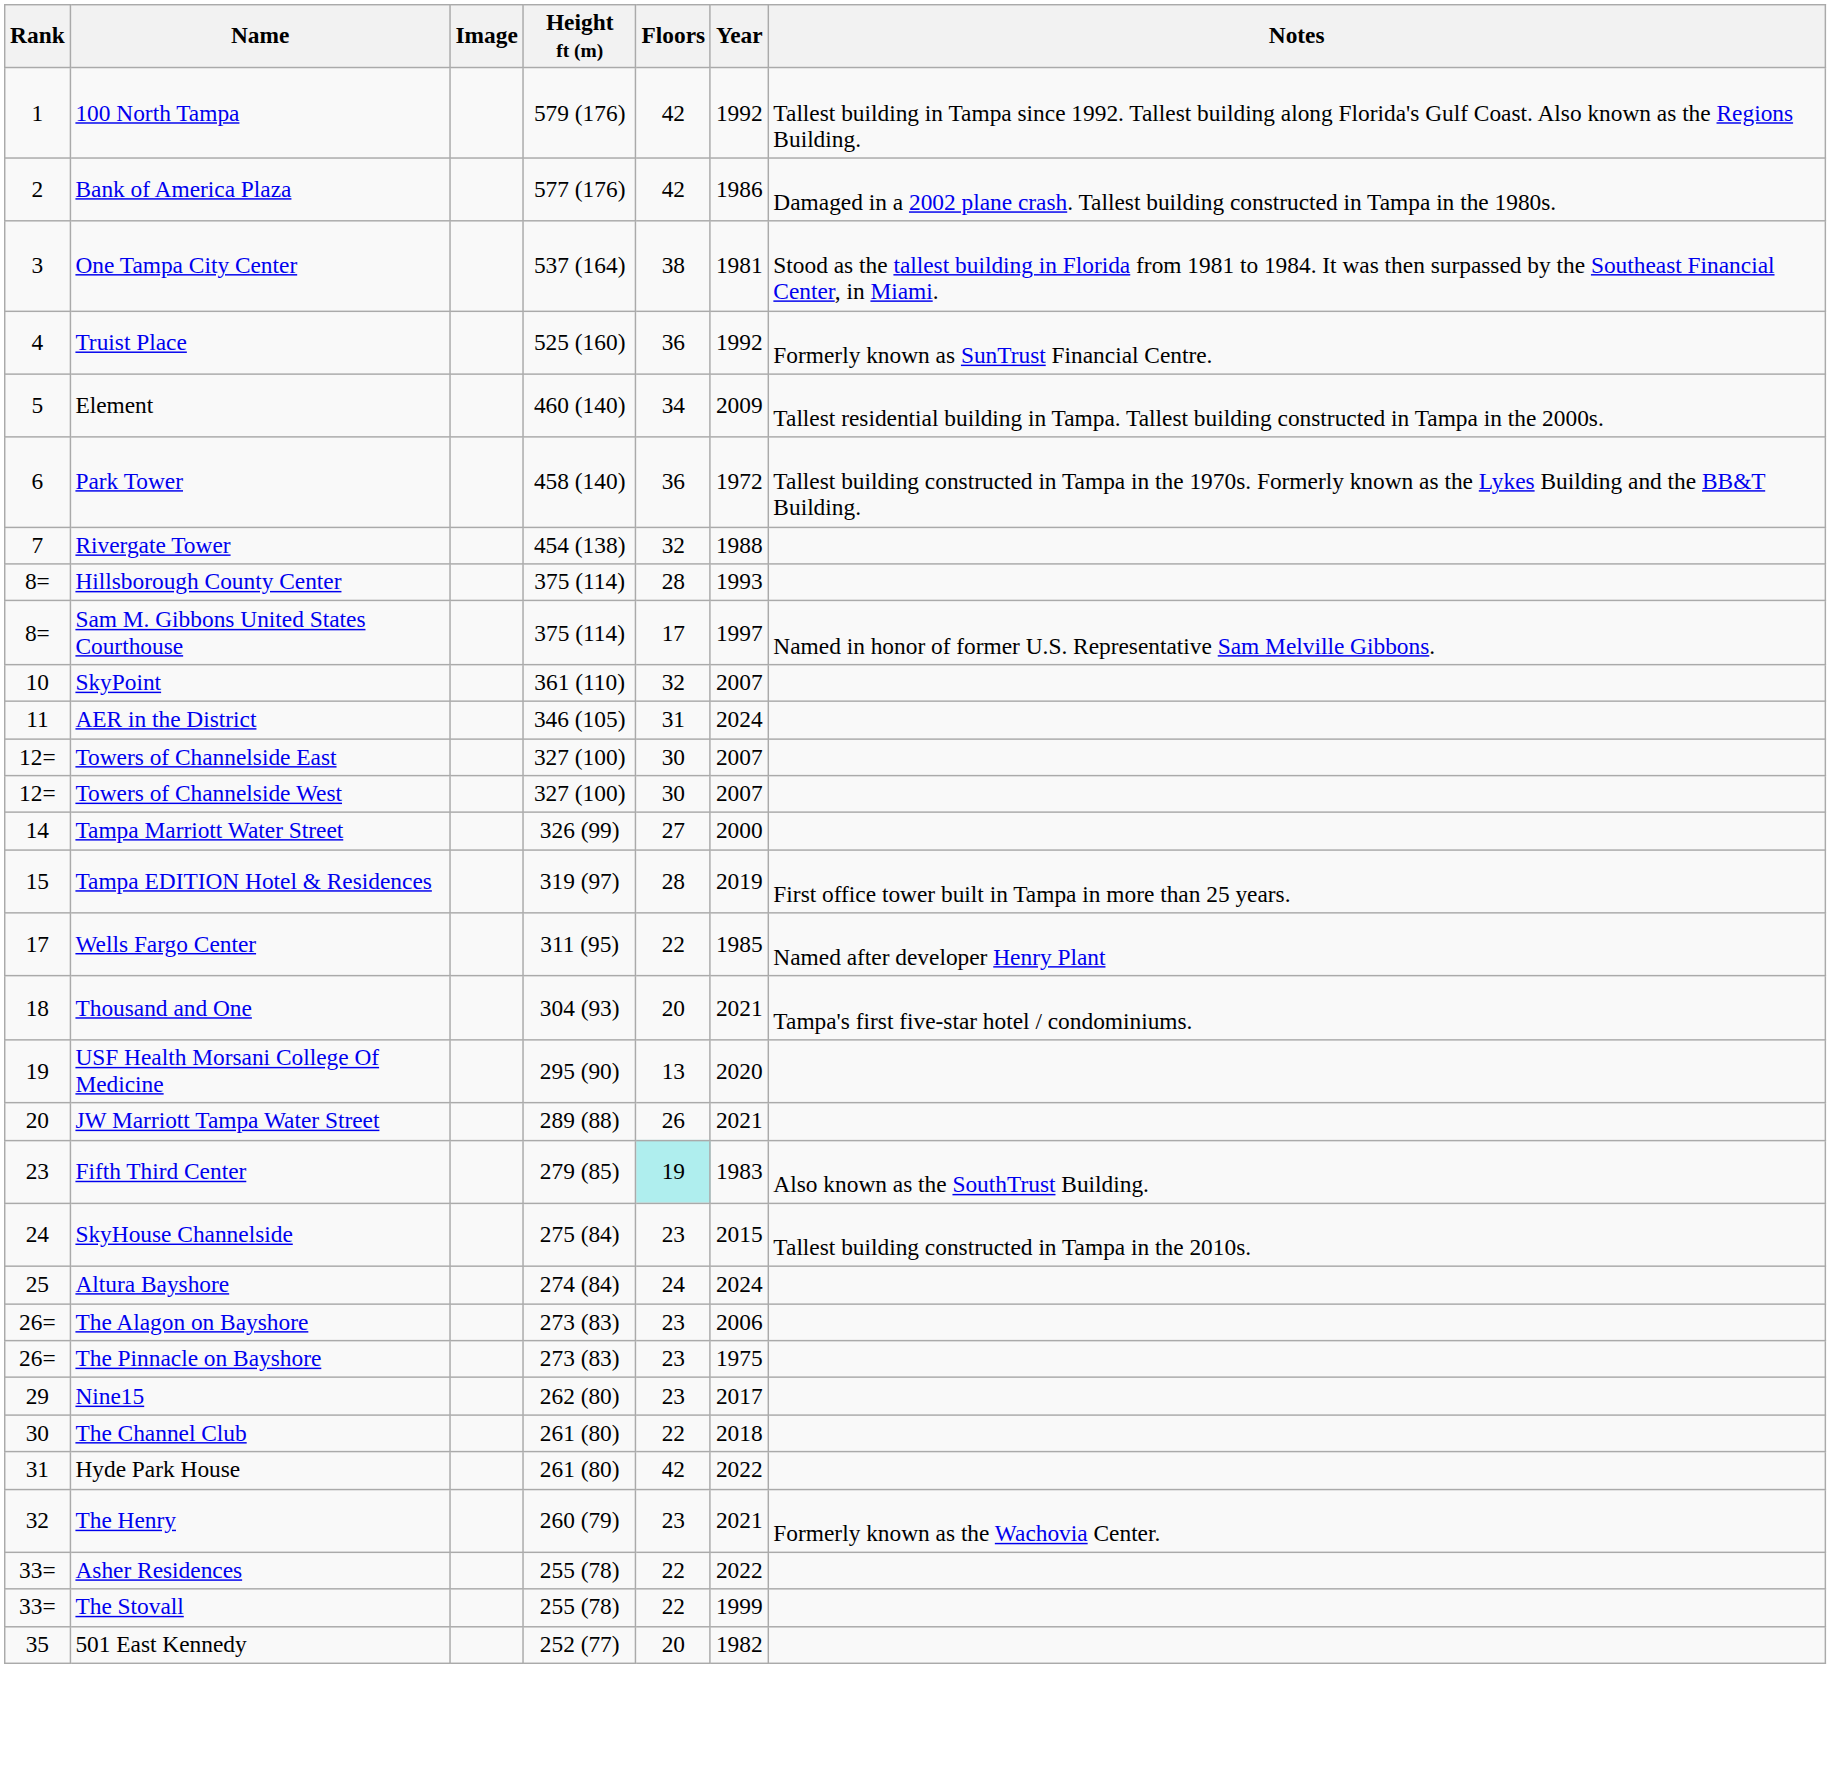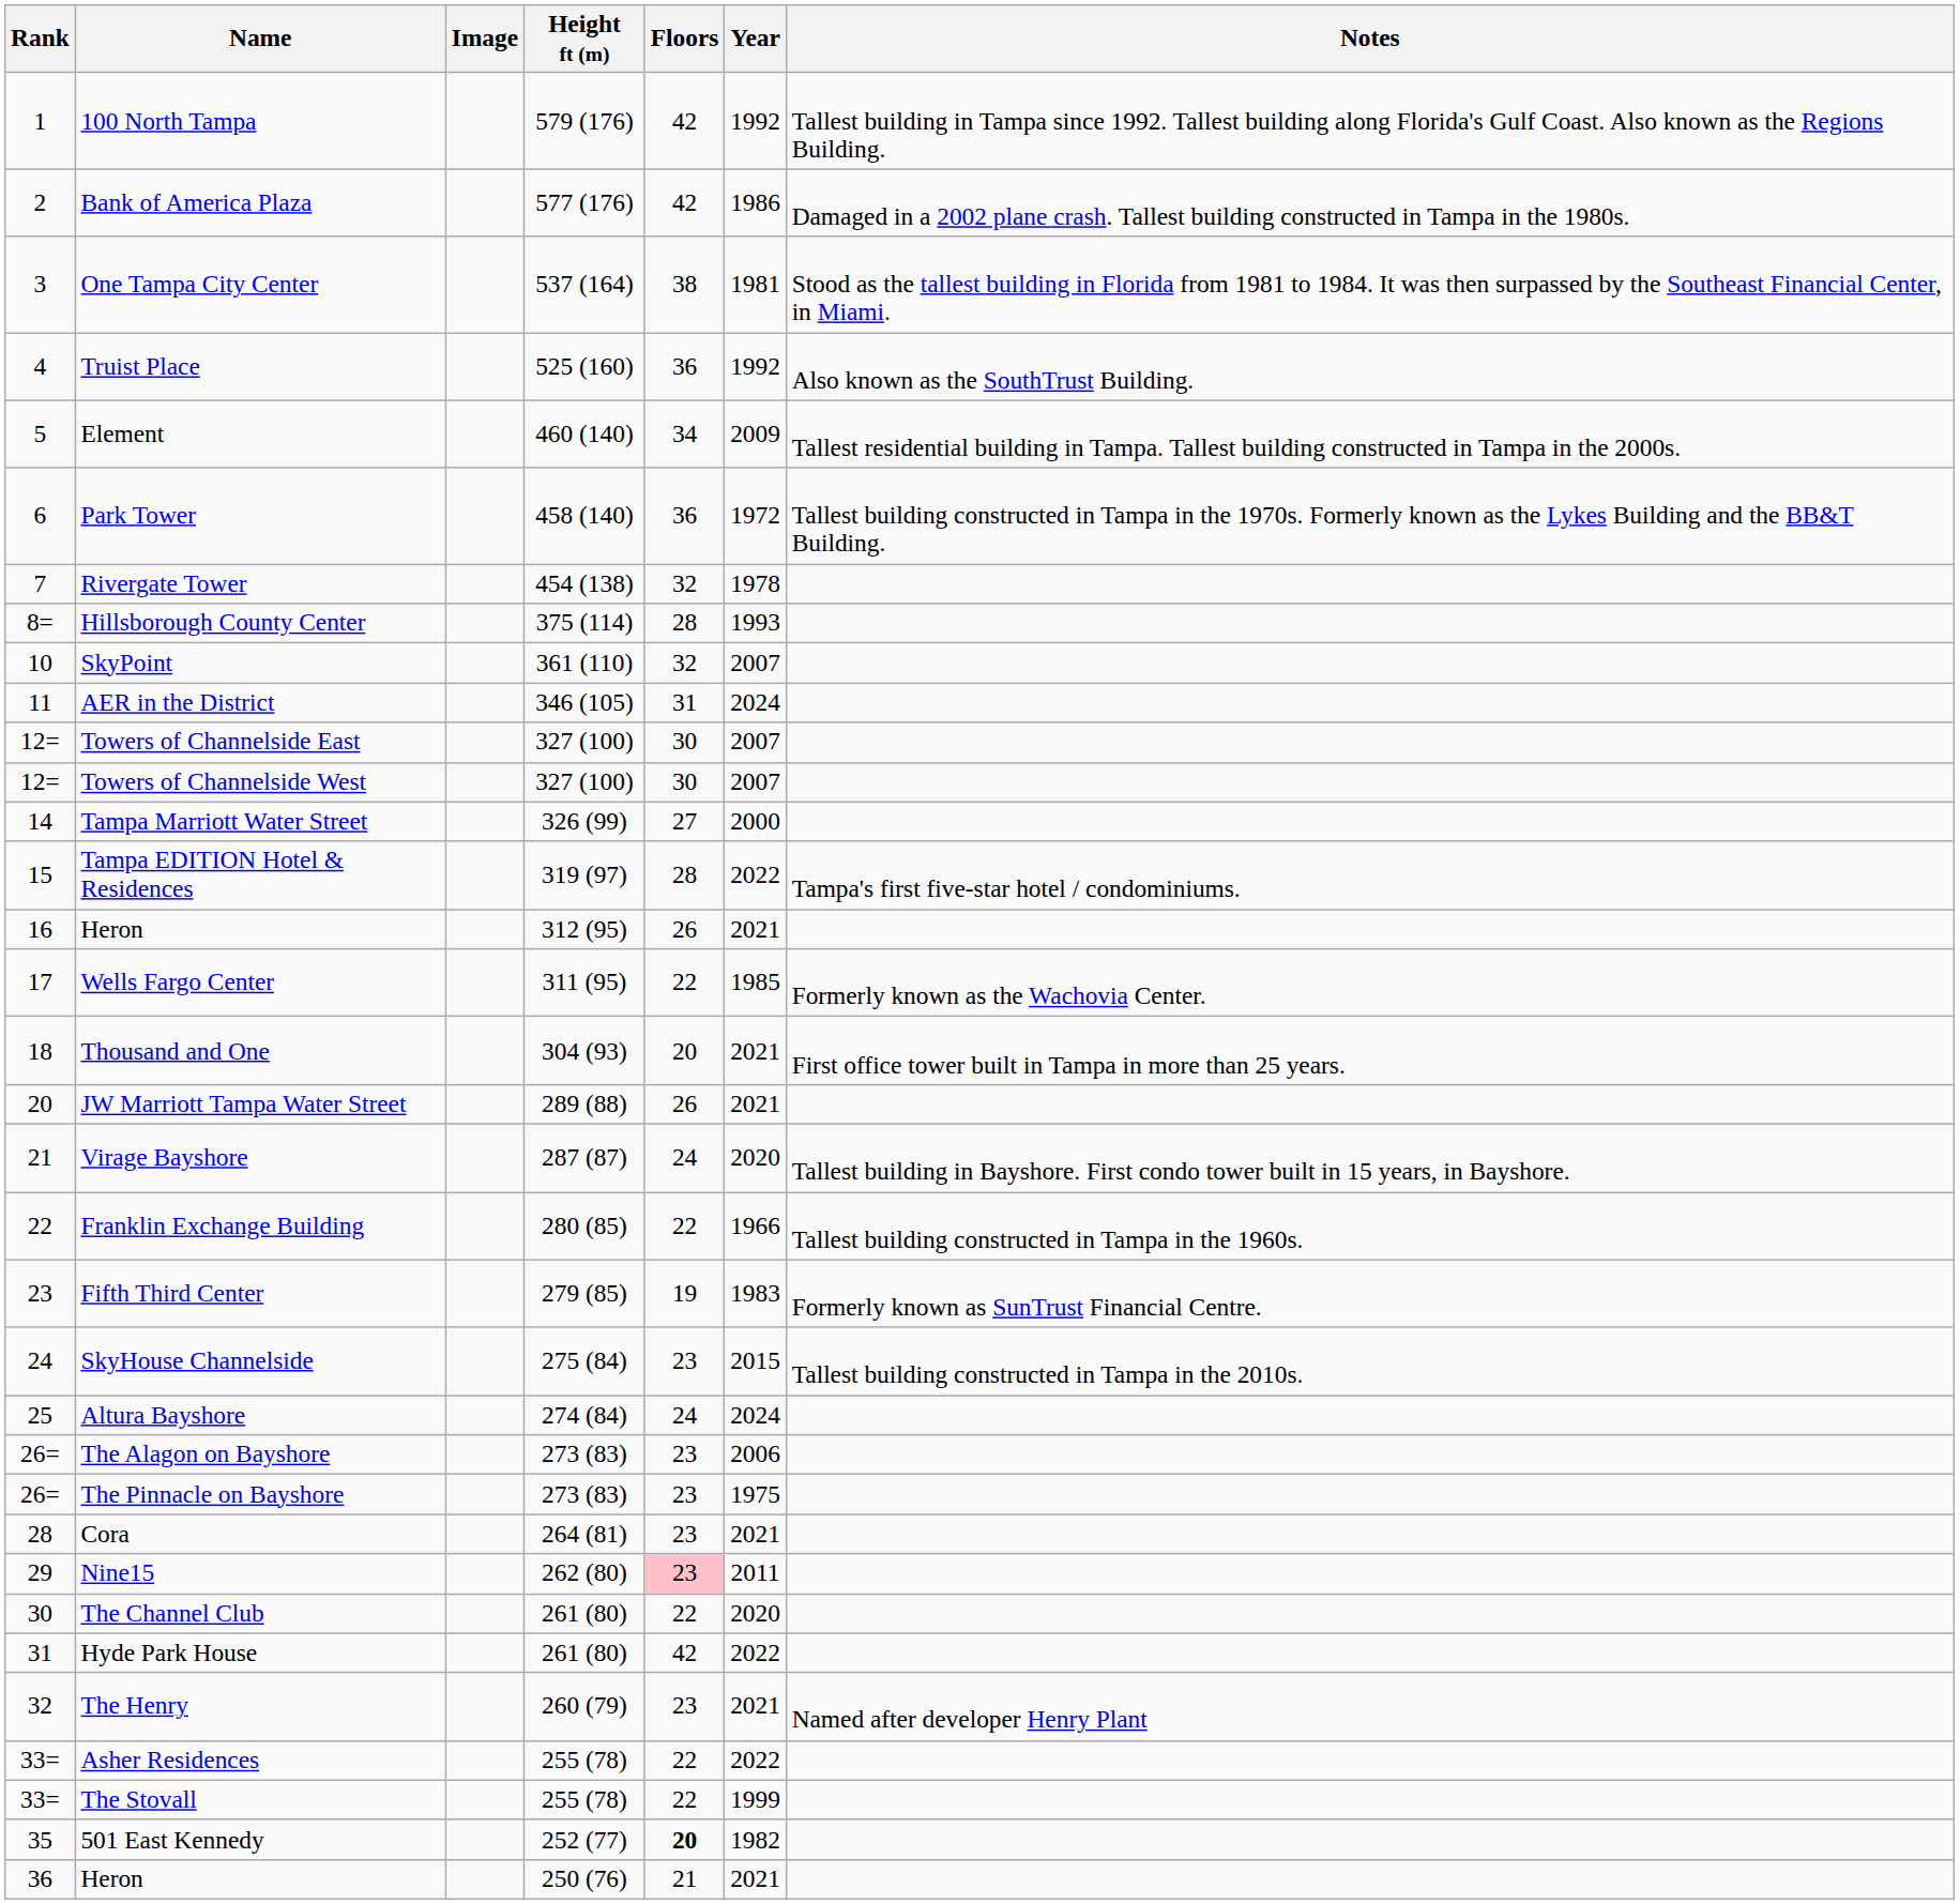Truist Place | Notes: Formerly known as SunTrust Financial Centre. -> Also known as the SouthTrust Building.
Rivergate Tower | Year: 1988 -> 1978
- row: 8= | Sam M. Gibbons United States Courthouse | 375 (114) | 17 | 1997 | Named in honor of former U.S. Representative Sam Melville Gibbons.
Tampa EDITION Hotel & Residences | Year: 2019 -> 2022
Tampa EDITION Hotel & Residences | Notes: First office tower built in Tampa in more than 25 years. -> Tampa's first five-star hotel / condominiums.
+ row: 16 | Heron | 312 (95) | 26 | 2021
Wells Fargo Center | Notes: Named after developer Henry Plant -> Formerly known as the Wachovia Center.
Thousand and One | Notes: Tampa's first five-star hotel / condominiums. -> First office tower built in Tampa in more than 25 years.
- row: 19 | USF Health Morsani College Of Medicine | 295 (90) | 13 | 2020
+ row: 21 | Virage Bayshore | 287 (87) | 24 | 2020 | Tallest building in Bayshore. First condo tower built in 15 years, in Bayshore.
+ row: 22 | Franklin Exchange Building | 280 (85) | 22 | 1966 | Tallest building constructed in Tampa in the 1960s.
Fifth Third Center | Floors: paleturquoise background -> no background
Fifth Third Center | Notes: Also known as the SouthTrust Building. -> Formerly known as SunTrust Financial Centre.
+ row: 28 | Cora | 264 (81) | 23 | 2021
Nine15 | Floors: no background -> pink background
Nine15 | Year: 2017 -> 2011
The Channel Club | Year: 2018 -> 2020
The Henry | Notes: Formerly known as the Wachovia Center. -> Named after developer Henry Plant
501 East Kennedy | Floors: normal -> bold
+ row: 36 | Heron | 250 (76) | 21 | 2021
